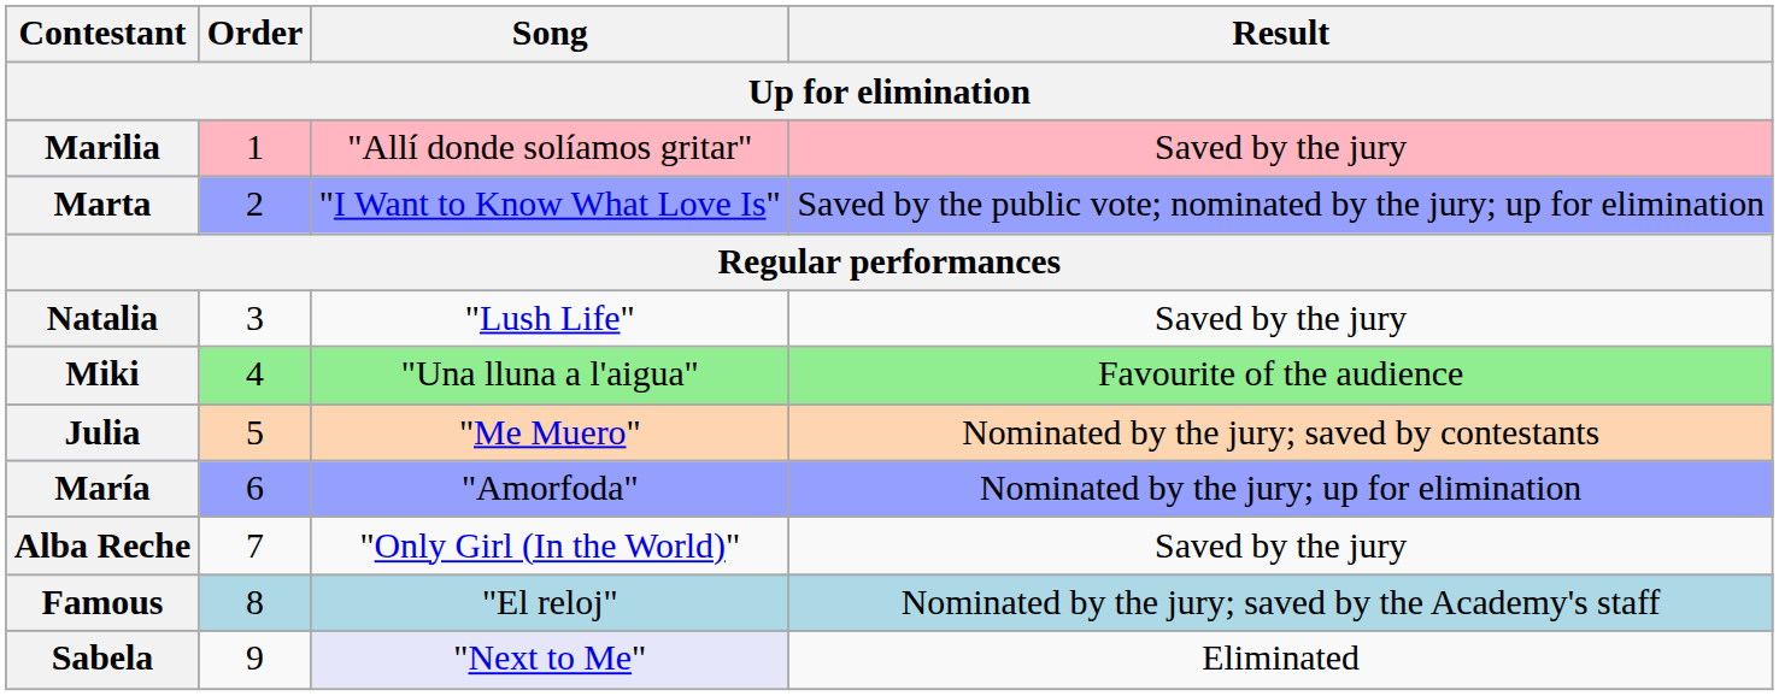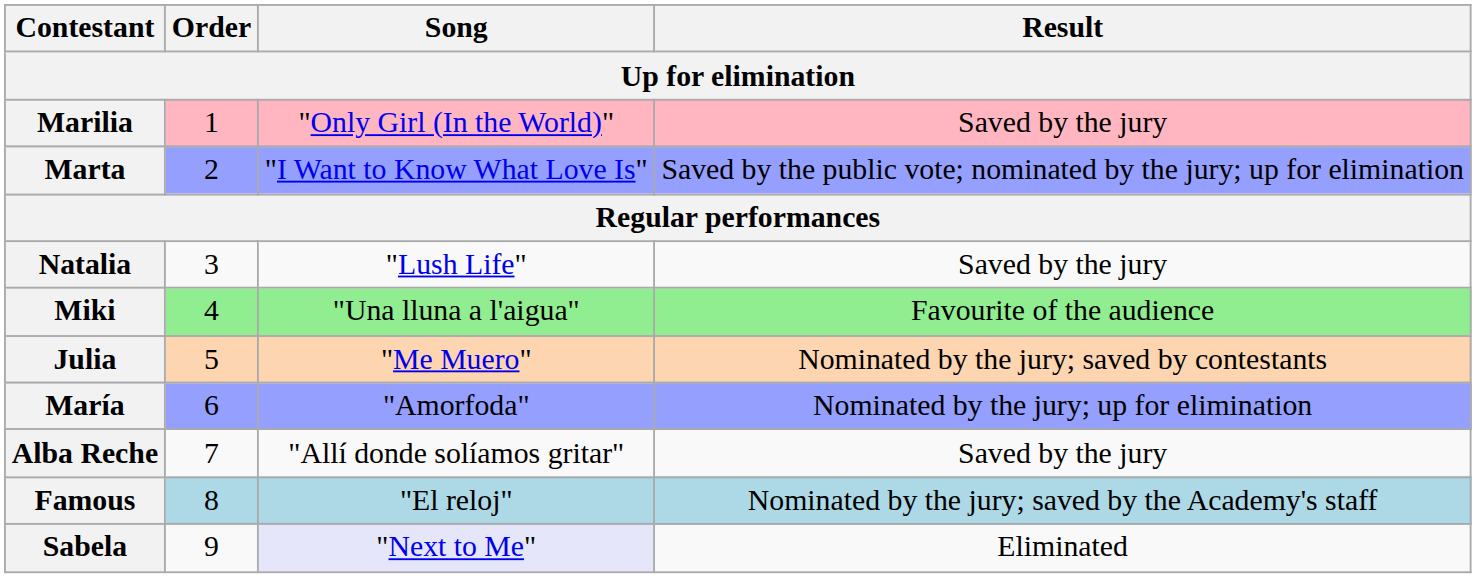Marilia | Song: "Allí donde solíamos gritar" -> "Only Girl (In the World)"
Alba Reche | Song: "Only Girl (In the World)" -> "Allí donde solíamos gritar"
